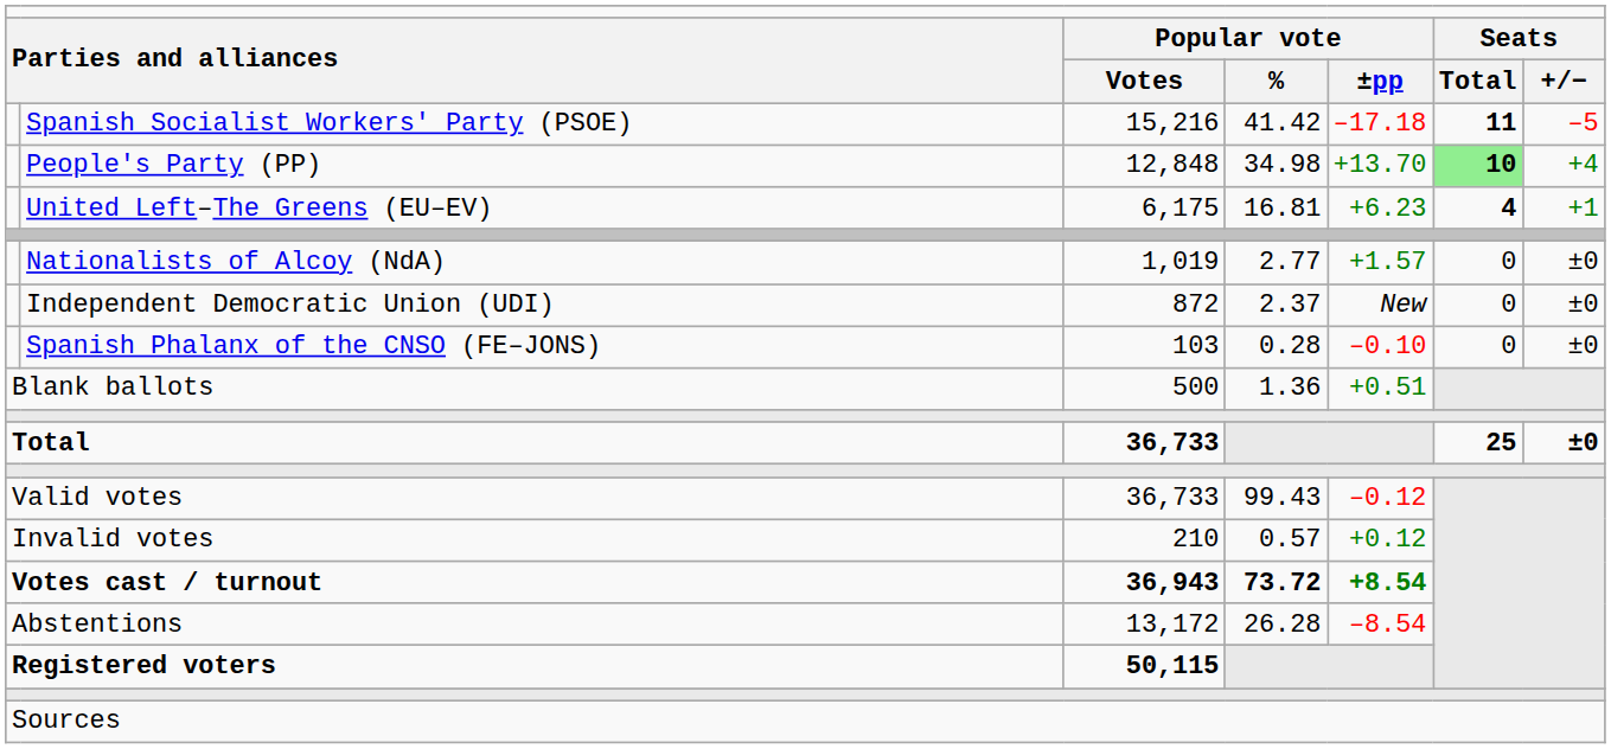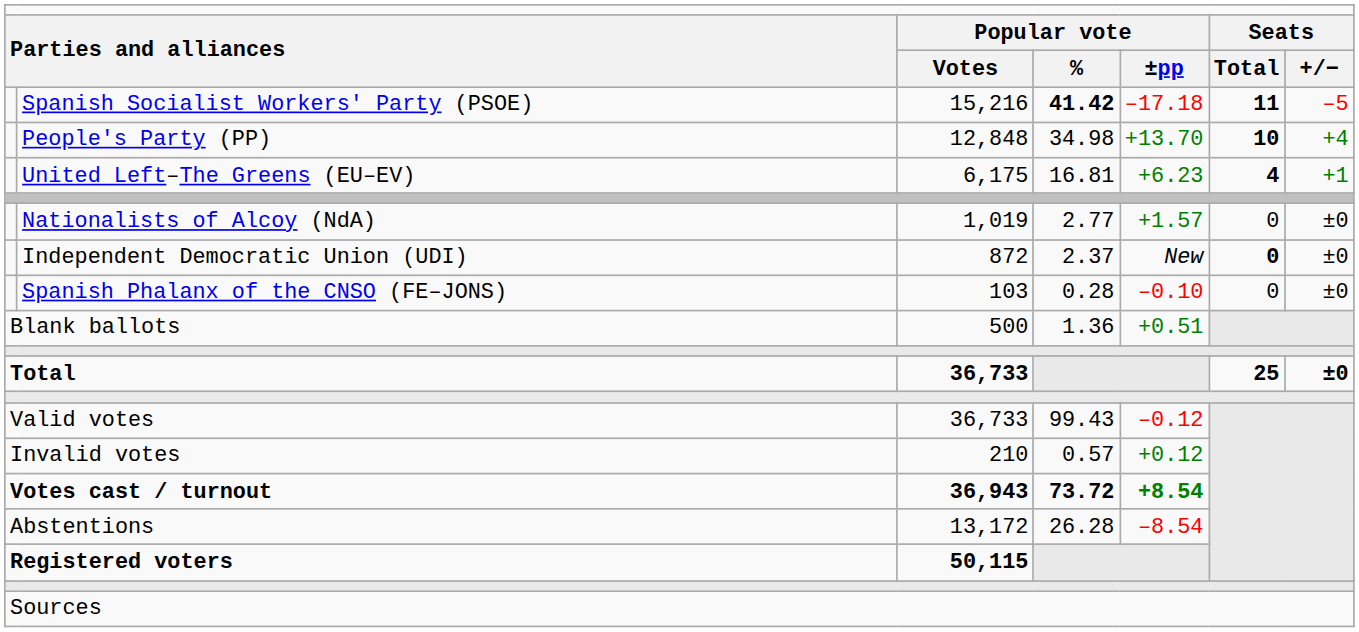Spanish Socialist Workers' Party (PSOE) | column 4: normal -> bold
People's Party (PP) | column 6: lightgreen background -> no background
Independent Democratic Union (UDI) | column 6: normal -> bold
